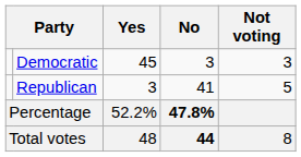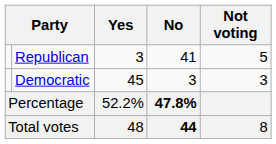rows swapped: Democratic <-> Republican
